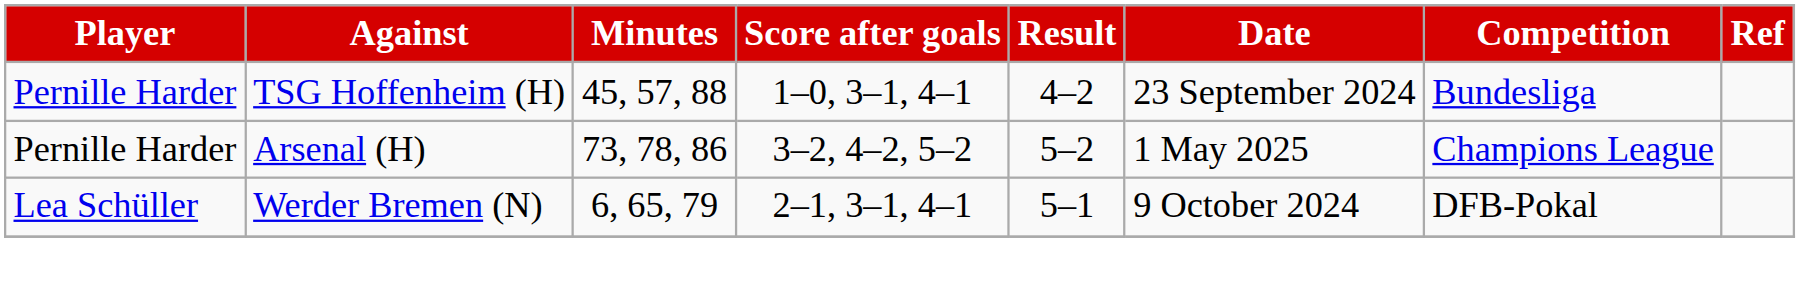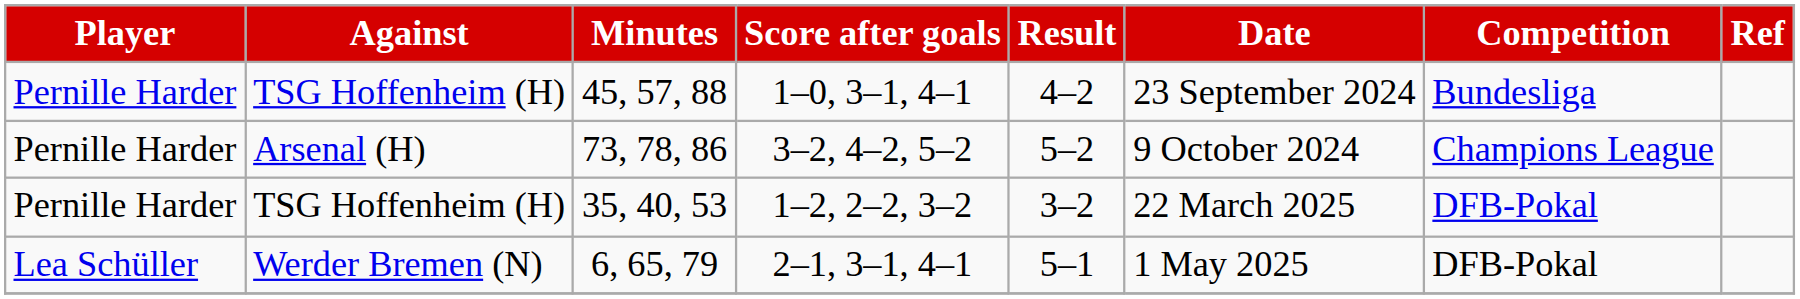73, 78, 86 | Date: 1 May 2025 -> 9 October 2024
+ row: Pernille Harder | TSG Hoffenheim (H) | 35, 40, 53 | 1–2, 2–2, 3–2 | 3–2 | 22 March 2025 | DFB-Pokal
6, 65, 79 | Date: 9 October 2024 -> 1 May 2025
